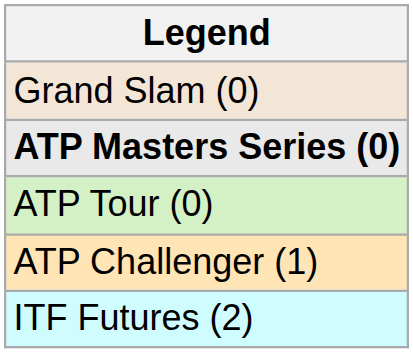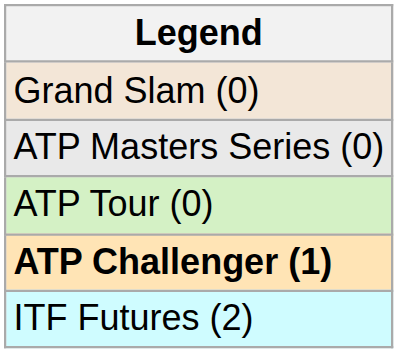row 3 | column 1: bold -> normal
row 5 | column 1: normal -> bold
